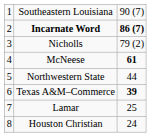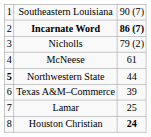McNeese | column 3: bold -> normal
Northwestern State | column 1: normal -> bold
Texas A&M–Commerce | column 3: bold -> normal
Houston Christian | column 3: normal -> bold
